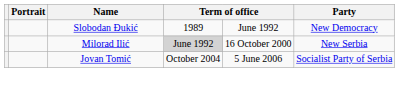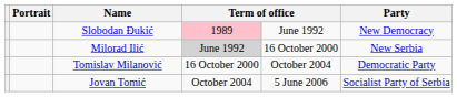Slobodan Đukić | column 4: no background -> pink background
+ row: Tomislav Milanović | 16 October 2000 | October 2004 | Democratic Party
